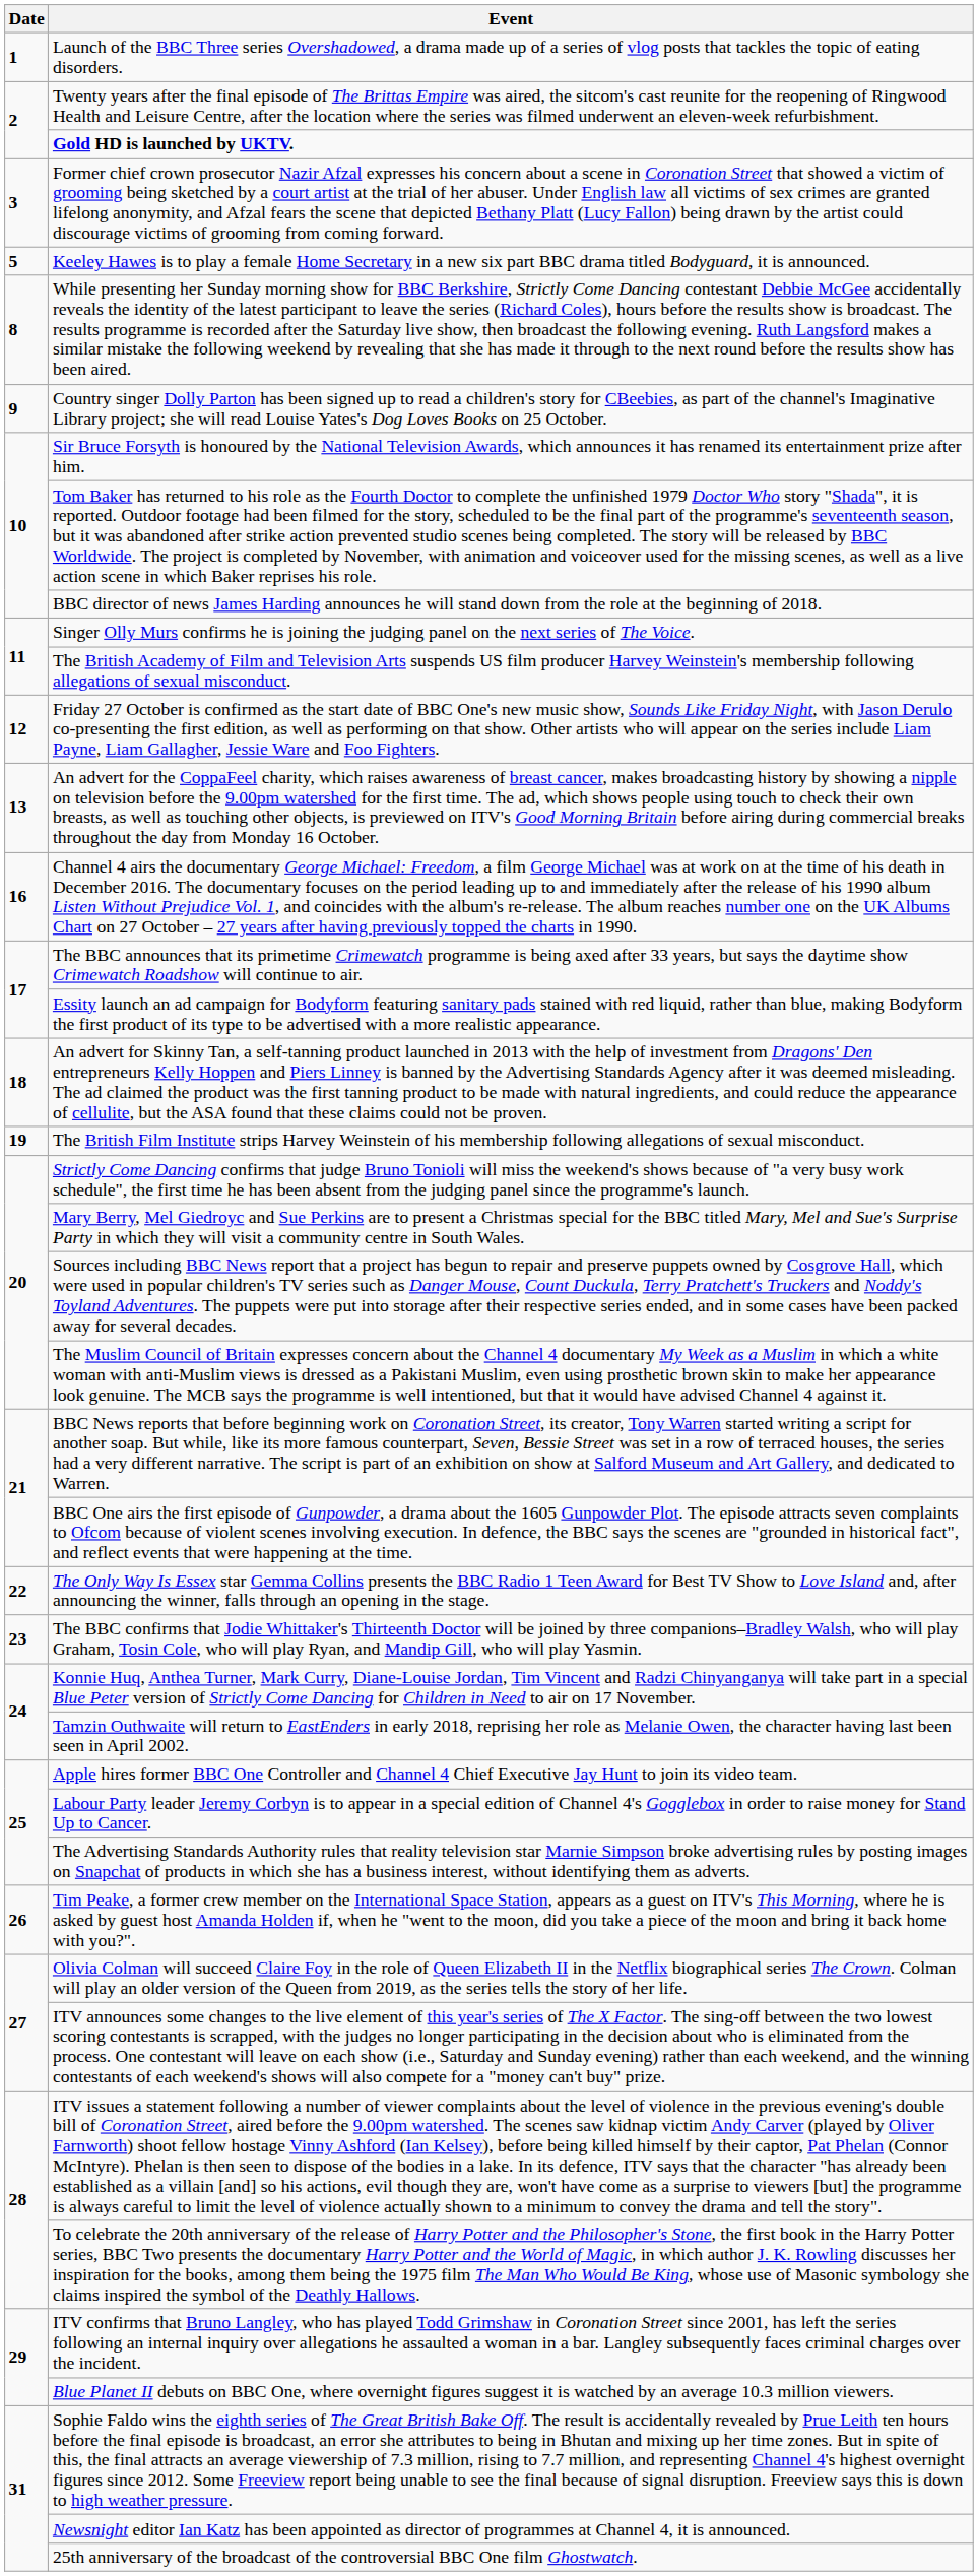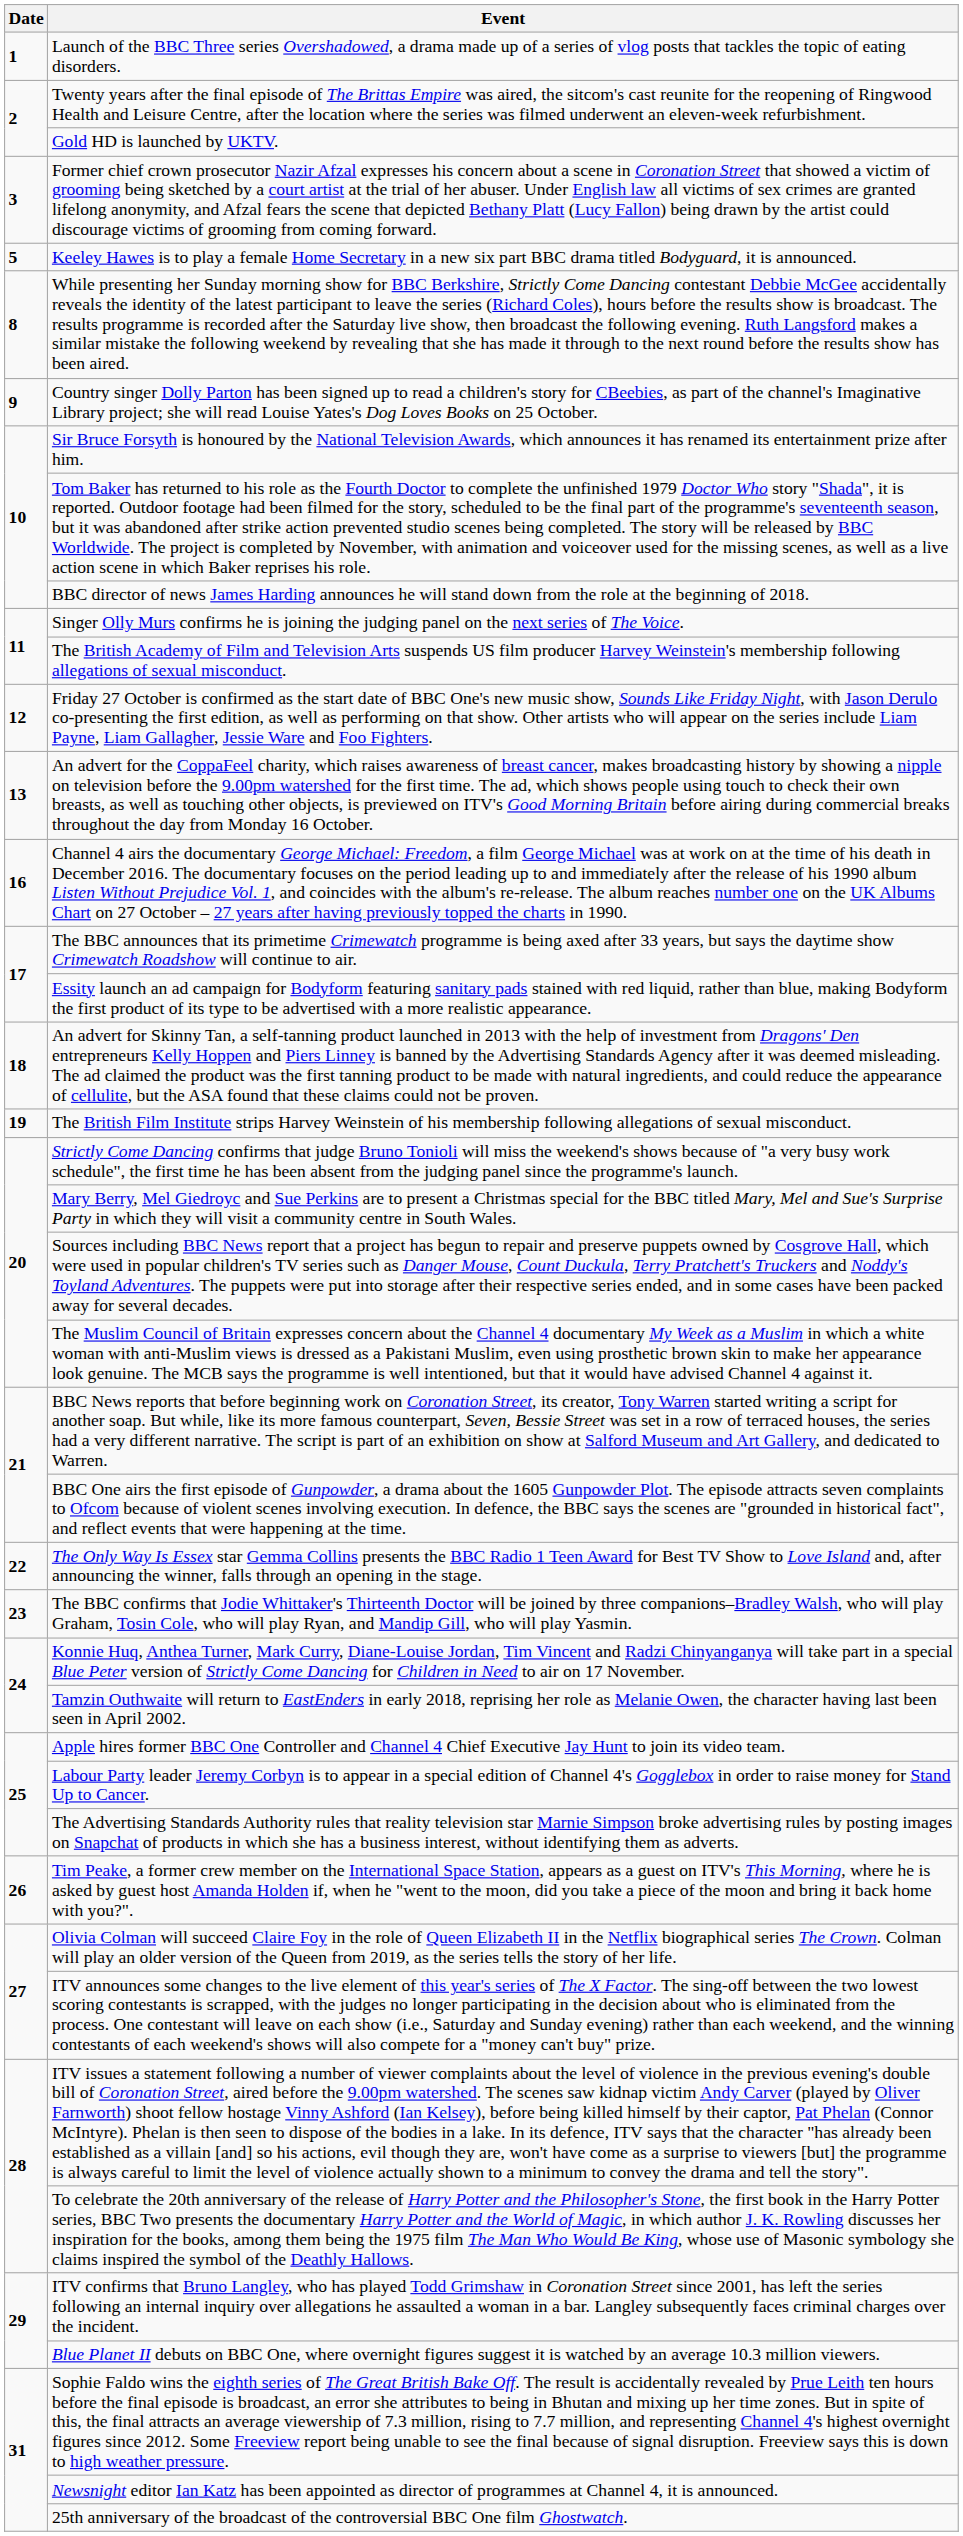Gold HD is launched by UKTV. | Event: bold -> normal
